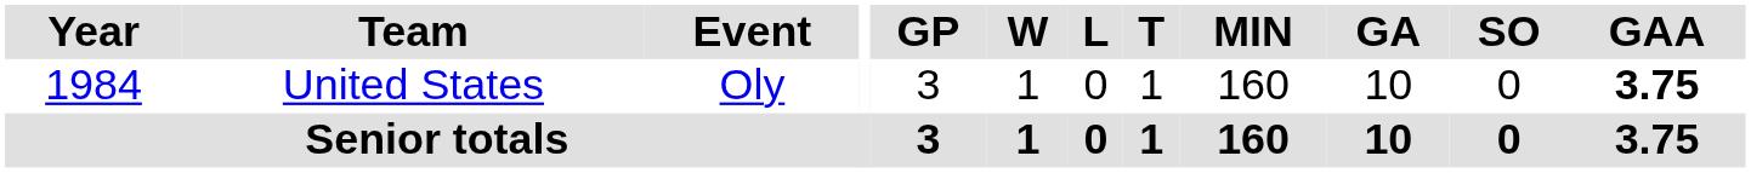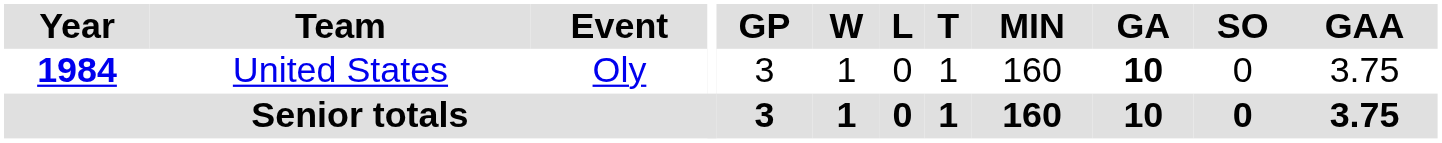United States | Year: normal -> bold
United States | GA: normal -> bold
United States | GAA: bold -> normal
